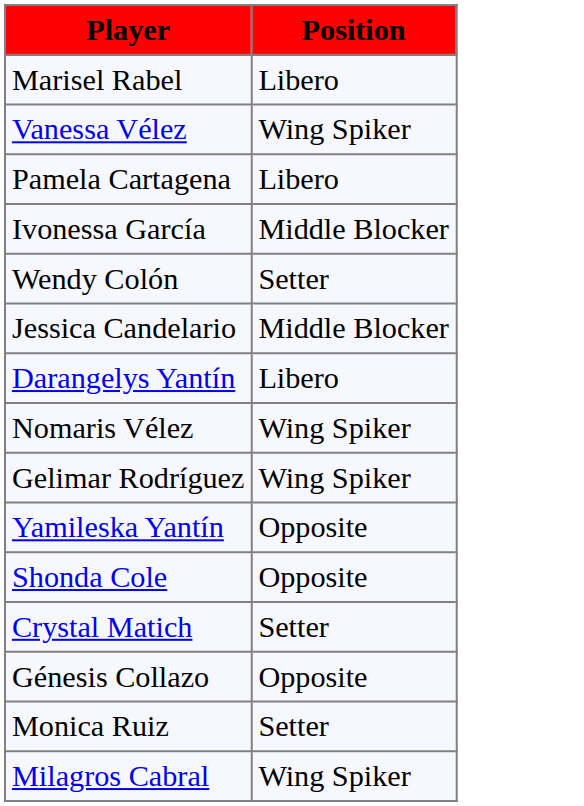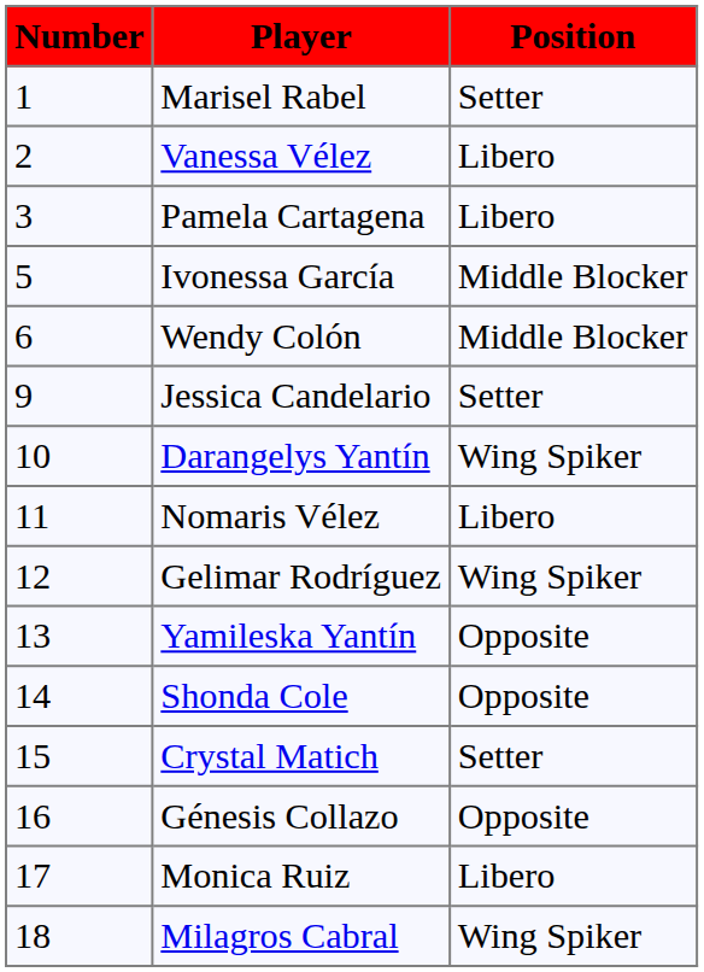+ column: Number | 1 | 2 | 3 | 5 | 6 | 9 | 10 | 11 | 12 | 13 | 14 | 15 | 16 | 17 | 18
Marisel Rabel | Position: Libero -> Setter
Vanessa Vélez | Position: Wing Spiker -> Libero
Wendy Colón | Position: Setter -> Middle Blocker
Jessica Candelario | Position: Middle Blocker -> Setter
Darangelys Yantín | Position: Libero -> Wing Spiker
Nomaris Vélez | Position: Wing Spiker -> Libero
Monica Ruiz | Position: Setter -> Libero
